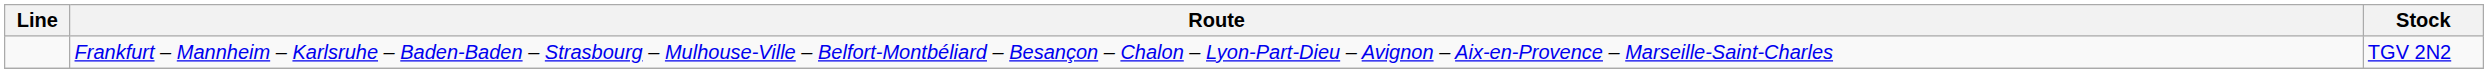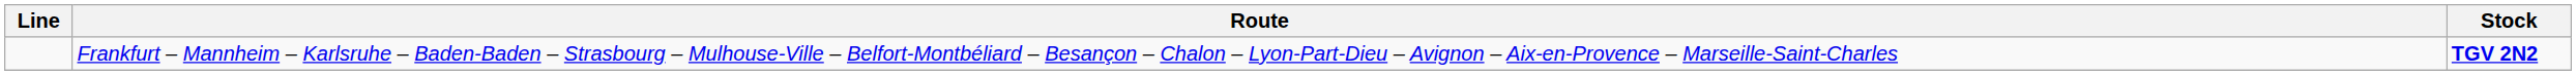row 2 | Stock: normal -> bold
